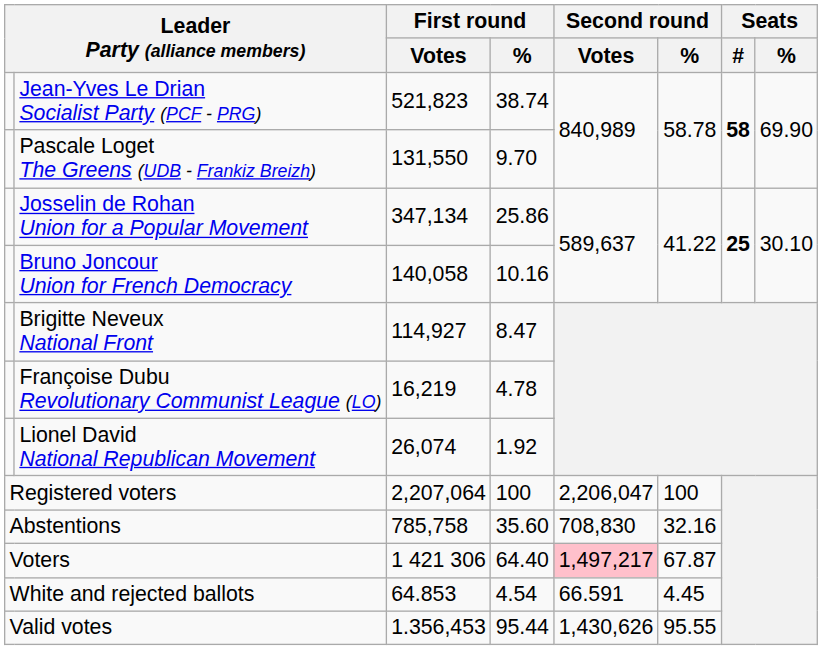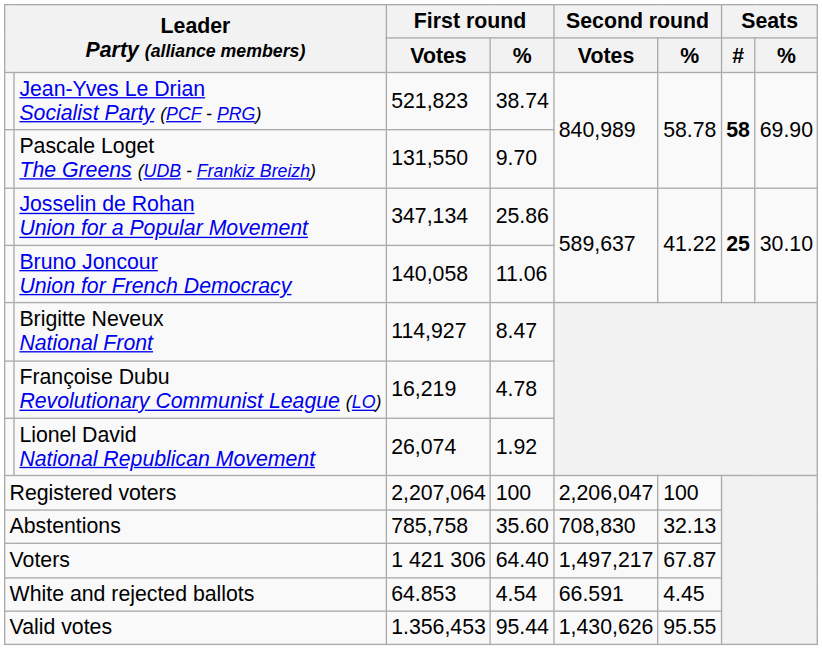Bruno Joncour Union for French Democracy | First round / %: 10.16 -> 11.06
Abstentions | Second round / %: 32.16 -> 32.13
Voters | Second round / Votes: pink background -> no background
